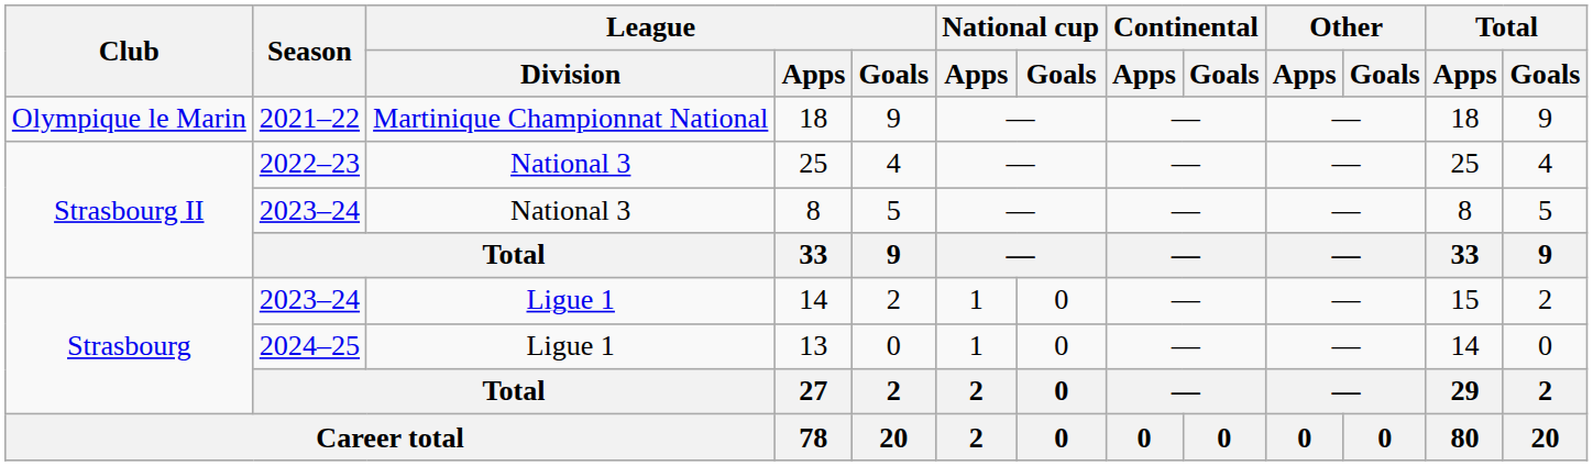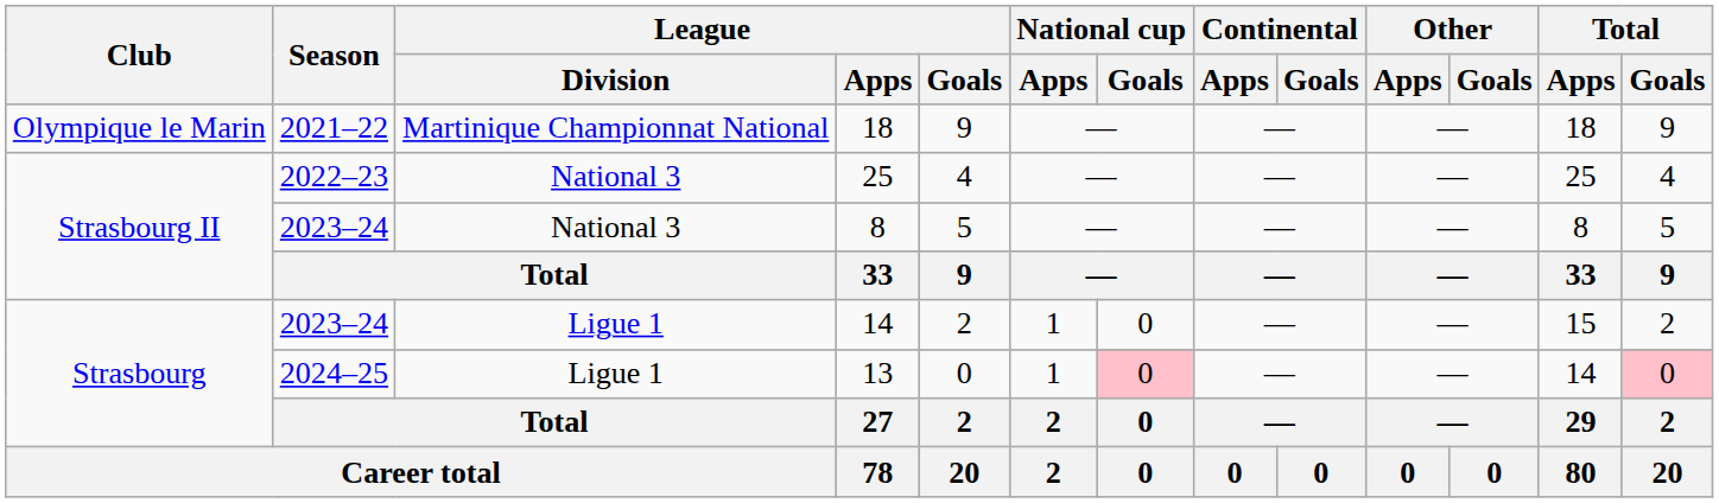13 | National cup / Goals: no background -> pink background
13 | Total / Goals: no background -> pink background
